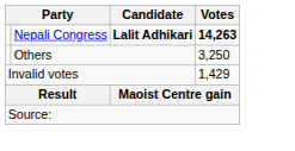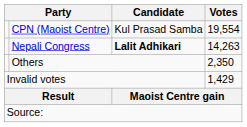+ row: CPN (Maoist Centre) | Kul Prasad Samba | 19,554
Nepali Congress | Votes: bold -> normal
Others | Votes: 3,250 -> 2,350
